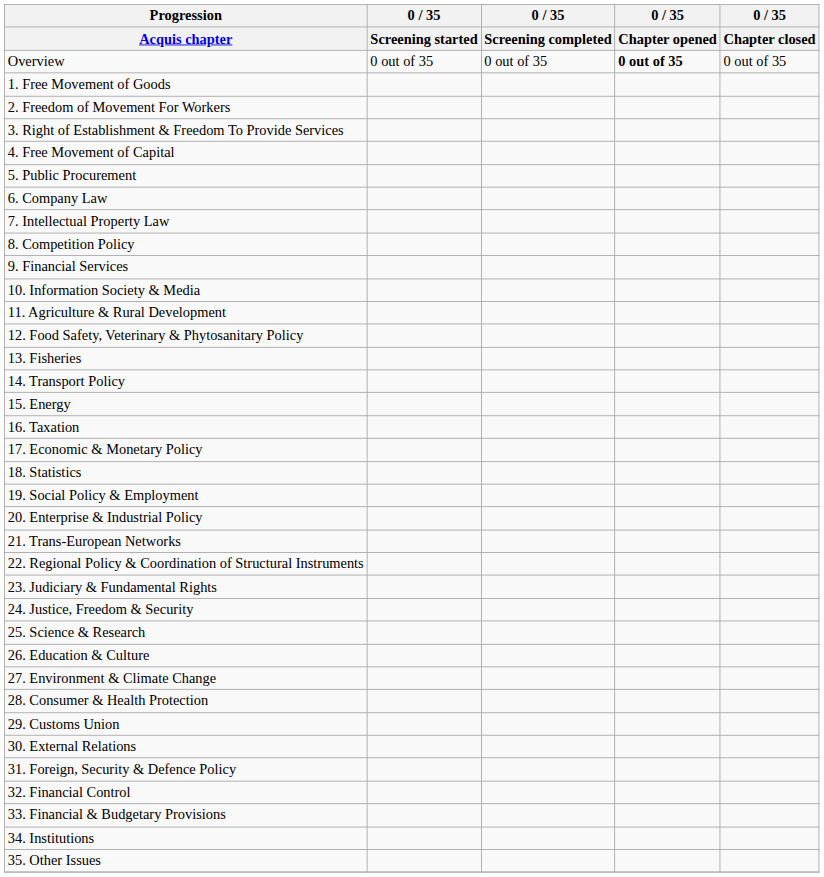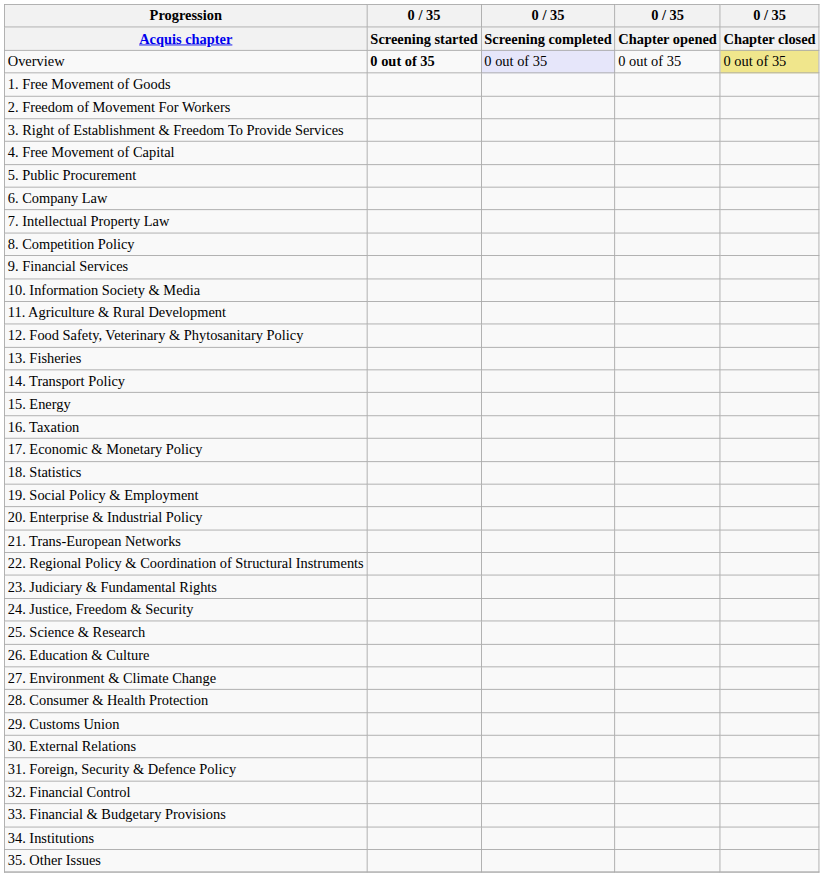Overview | 0 / 35 / Screening started: normal -> bold
Overview | 0 / 35 / Screening completed: no background -> lavender background
Overview | 0 / 35 / Chapter opened: bold -> normal
Overview | 0 / 35 / Chapter closed: no background -> khaki background
